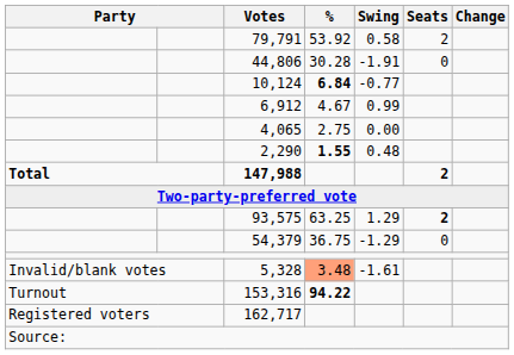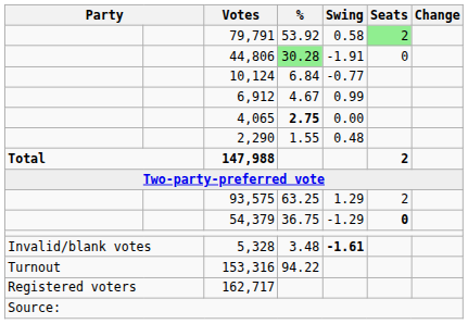79,791 | Seats: no background -> lightgreen background
44,806 | %: no background -> lightgreen background
10,124 | %: bold -> normal
4,065 | %: normal -> bold
2,290 | %: bold -> normal
93,575 | Seats: bold -> normal
54,379 | Seats: normal -> bold
5,328 | %: lightsalmon background -> no background
5,328 | Swing: normal -> bold
153,316 | %: bold -> normal
